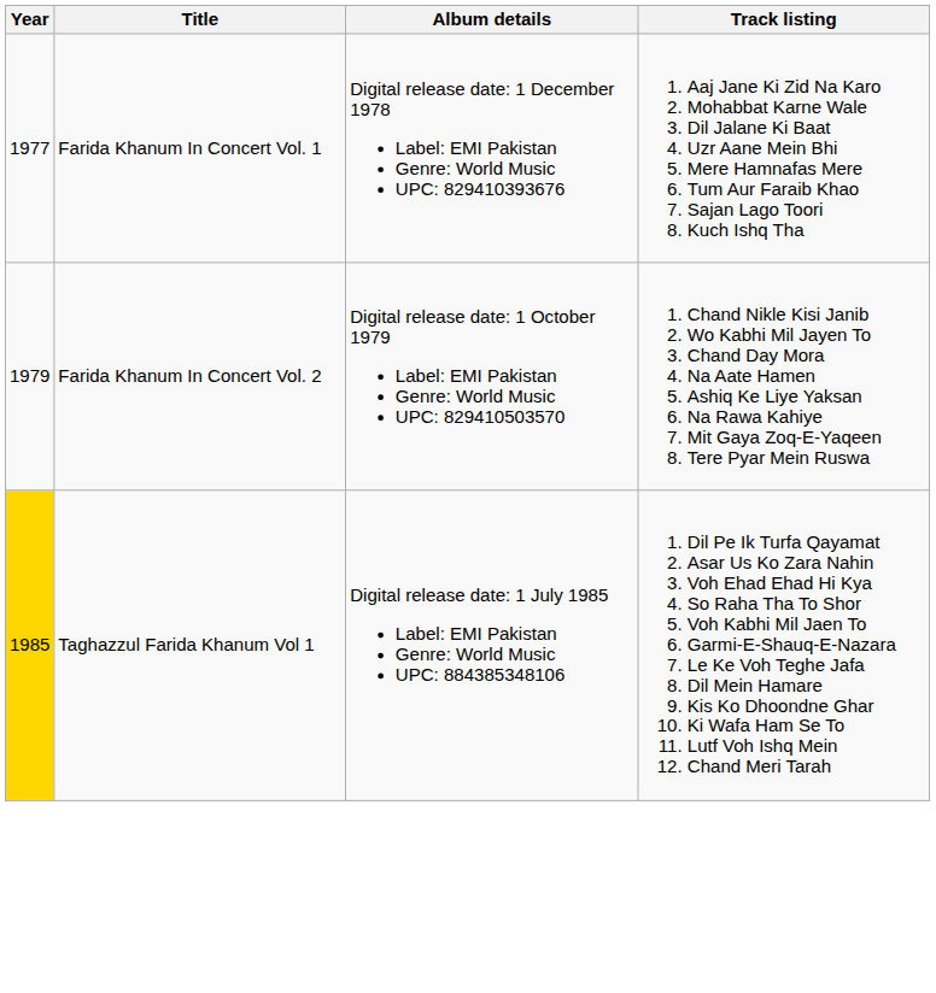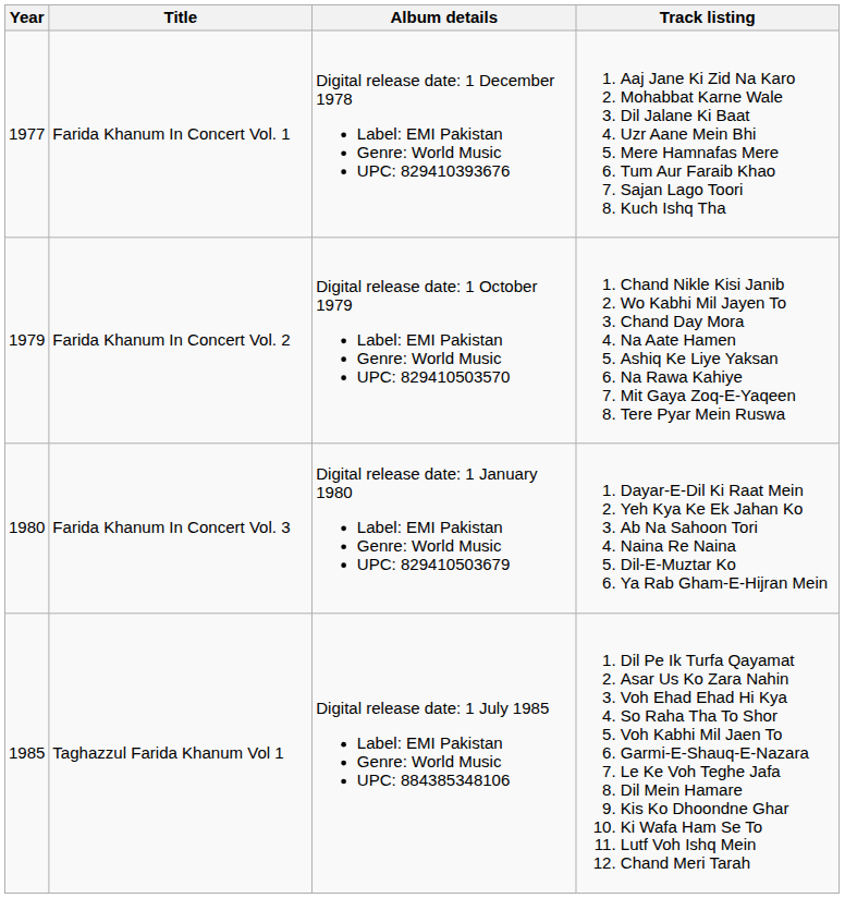+ row: 1980 | Farida Khanum In Concert Vol. 3 | Digital release date: 1 January 1980 Label: EMI Pakistan Genre: World Music UPC: 829410503679 | Dayar-E-Dil Ki Raat Mein Yeh Kya Ke Ek Jahan Ko Ab Na Sahoon Tori Naina Re Naina Dil-E-Muztar Ko Ya Rab Gham-E-Hijran Mein
Taghazzul Farida Khanum Vol 1 | Year: gold background -> no background
